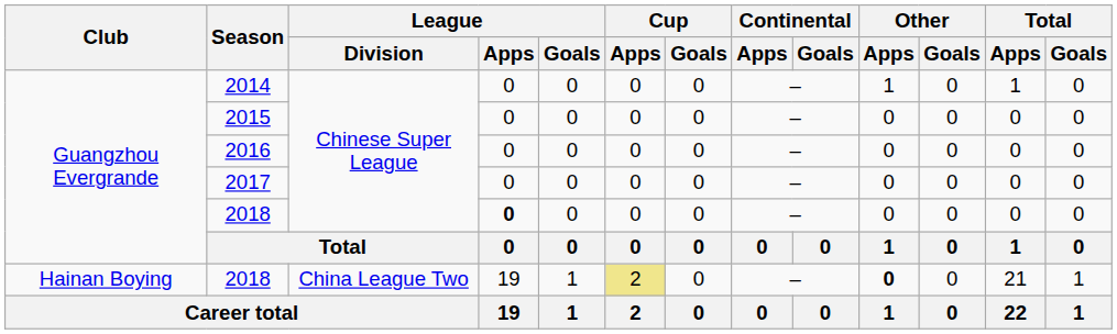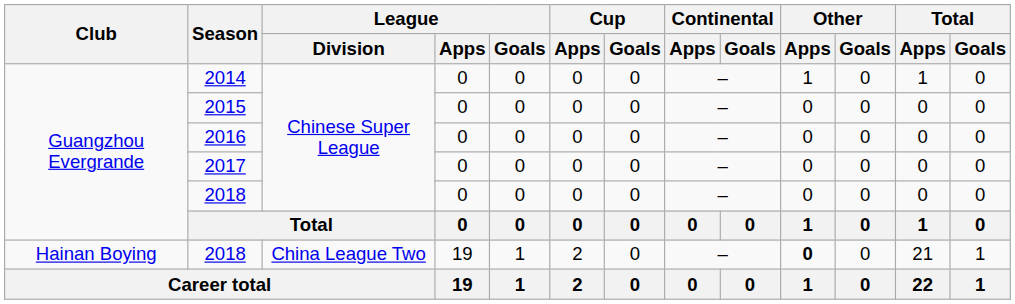Guangzhou Evergrande / 2018 | League / Apps: bold -> normal
Hainan Boying / 2018 | Cup / Apps: khaki background -> no background
